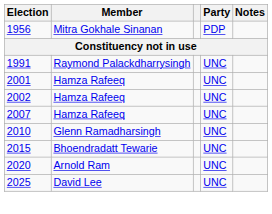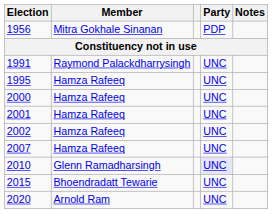+ row: 1995 | Hamza Rafeeq | UNC
+ row: 2000 | Hamza Rafeeq | UNC
2010 | Party: no background -> lavender background
- row: 2025 | David Lee | UNC
